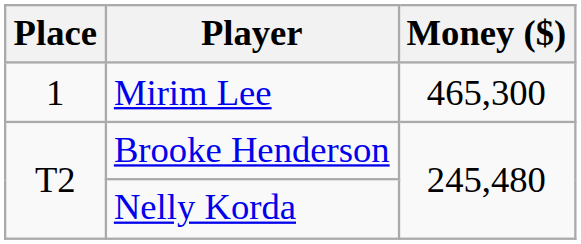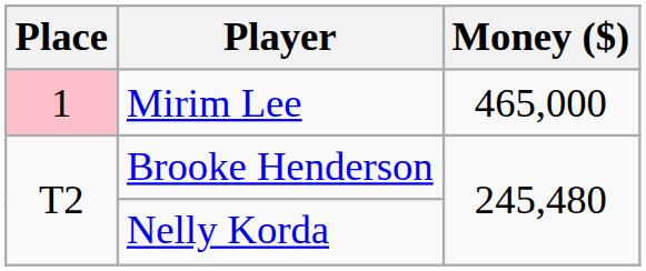Mirim Lee | Place: no background -> pink background
Mirim Lee | Money ($): 465,300 -> 465,000
